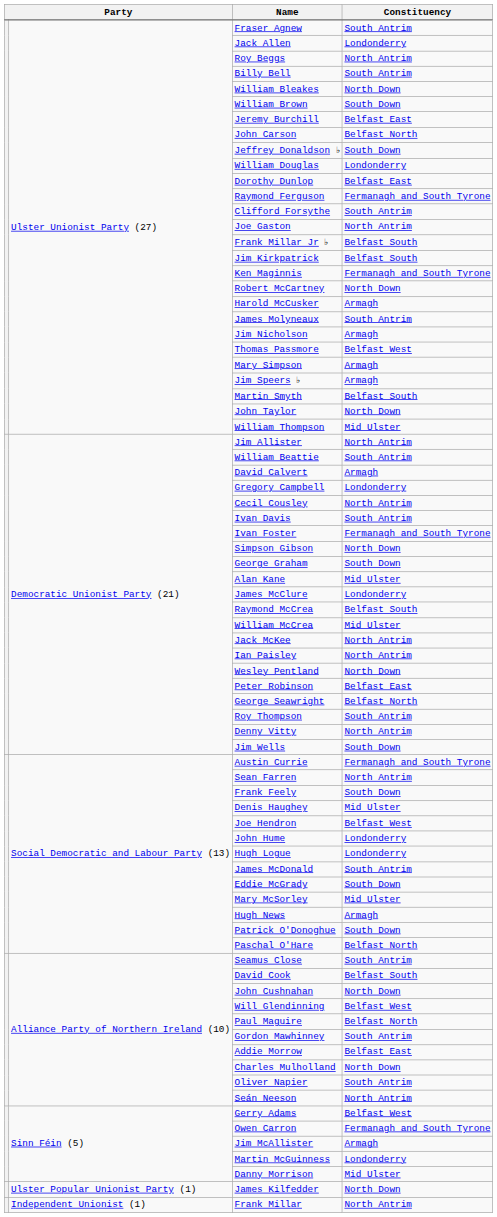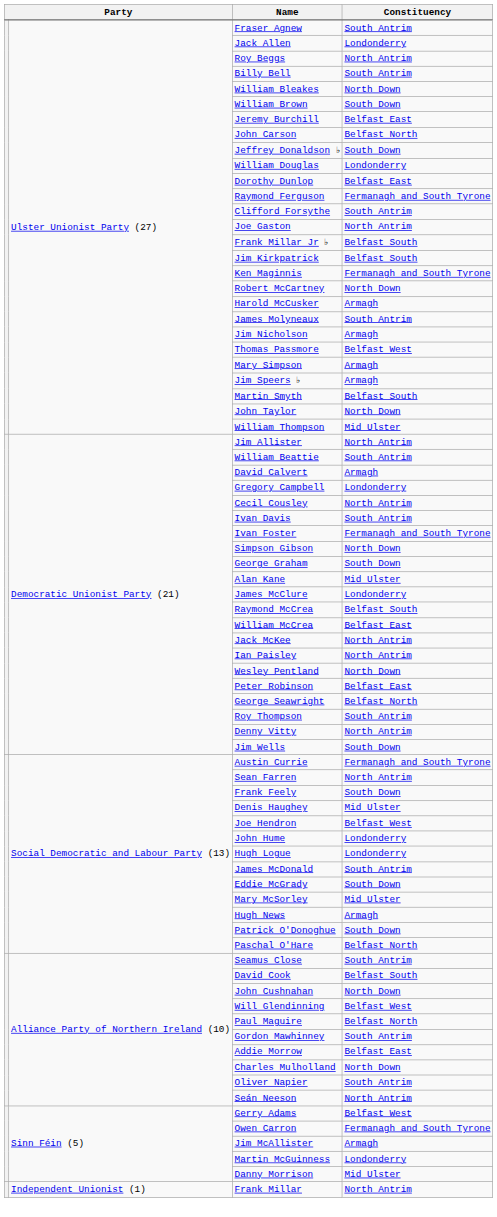William McCrea | Constituency: Mid Ulster -> Belfast East
- row: Ulster Popular Unionist Party (1) | James Kilfedder | North Down
